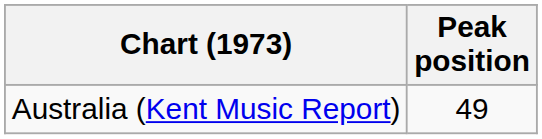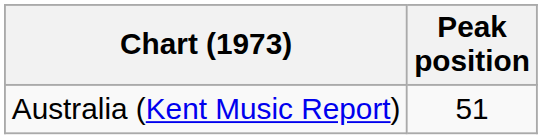Australia (Kent Music Report) | Peak position: 49 -> 51
